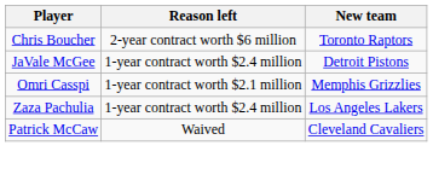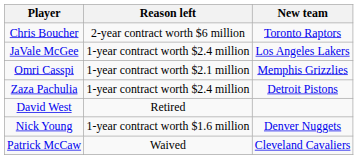JaVale McGee | New team: Detroit Pistons -> Los Angeles Lakers
Zaza Pachulia | New team: Los Angeles Lakers -> Detroit Pistons
+ row: David West | Retired
+ row: Nick Young | 1-year contract worth $1.6 million | Denver Nuggets
